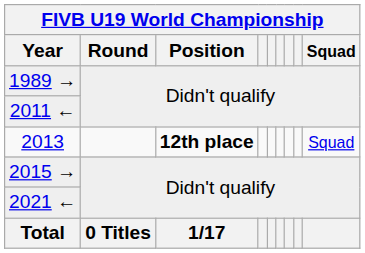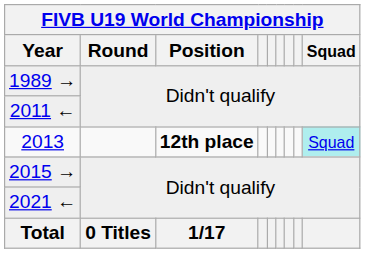2013 | Squad: no background -> paleturquoise background
